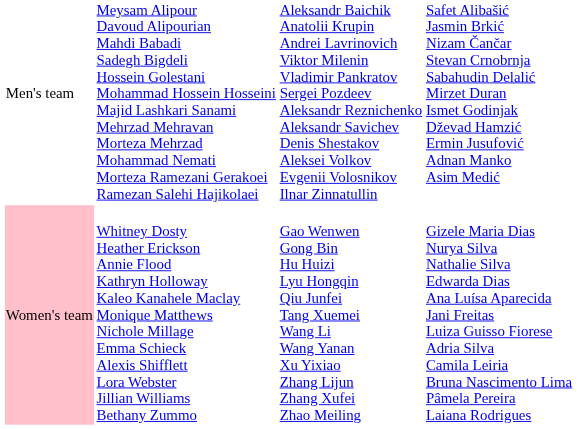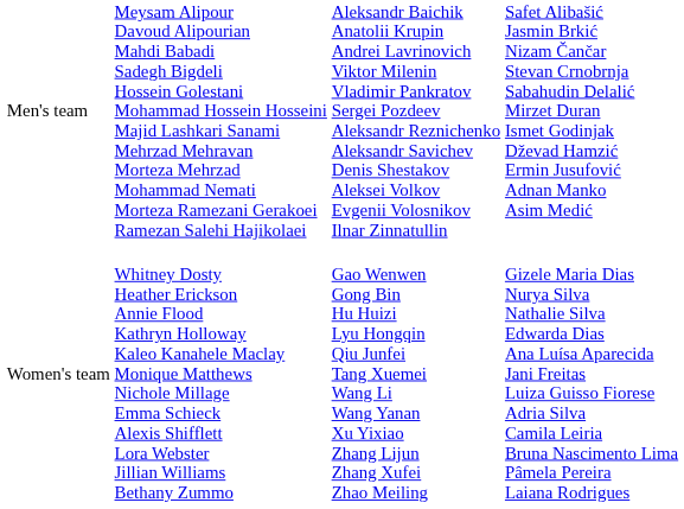Women's team | column 1: pink background -> no background
